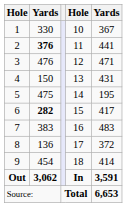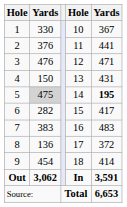2 | column 2: bold -> normal
5 | column 2: no background -> lightgrey background
5 | column 5: normal -> bold
6 | column 2: bold -> normal
